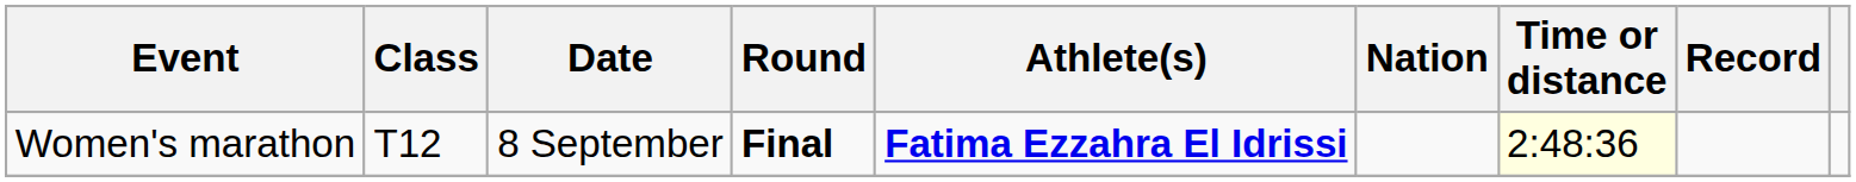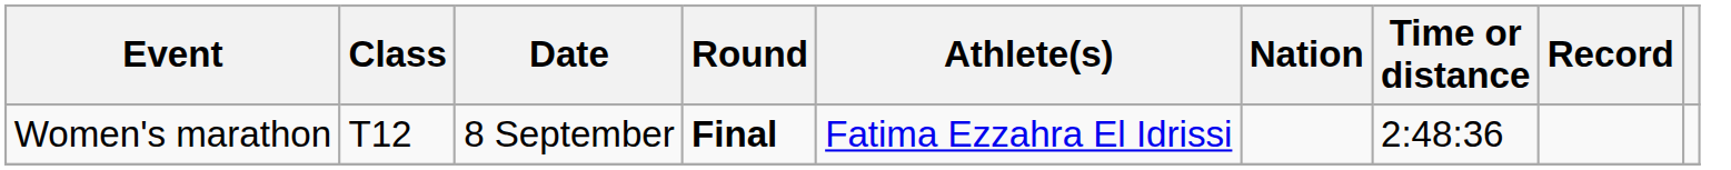Women's marathon | Athlete(s): bold -> normal
Women's marathon | Time or distance: lightyellow background -> no background
